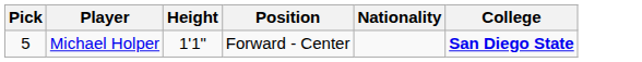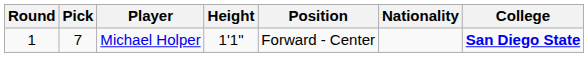+ column: Round | 1
Michael Holper | Pick: 5 -> 7
